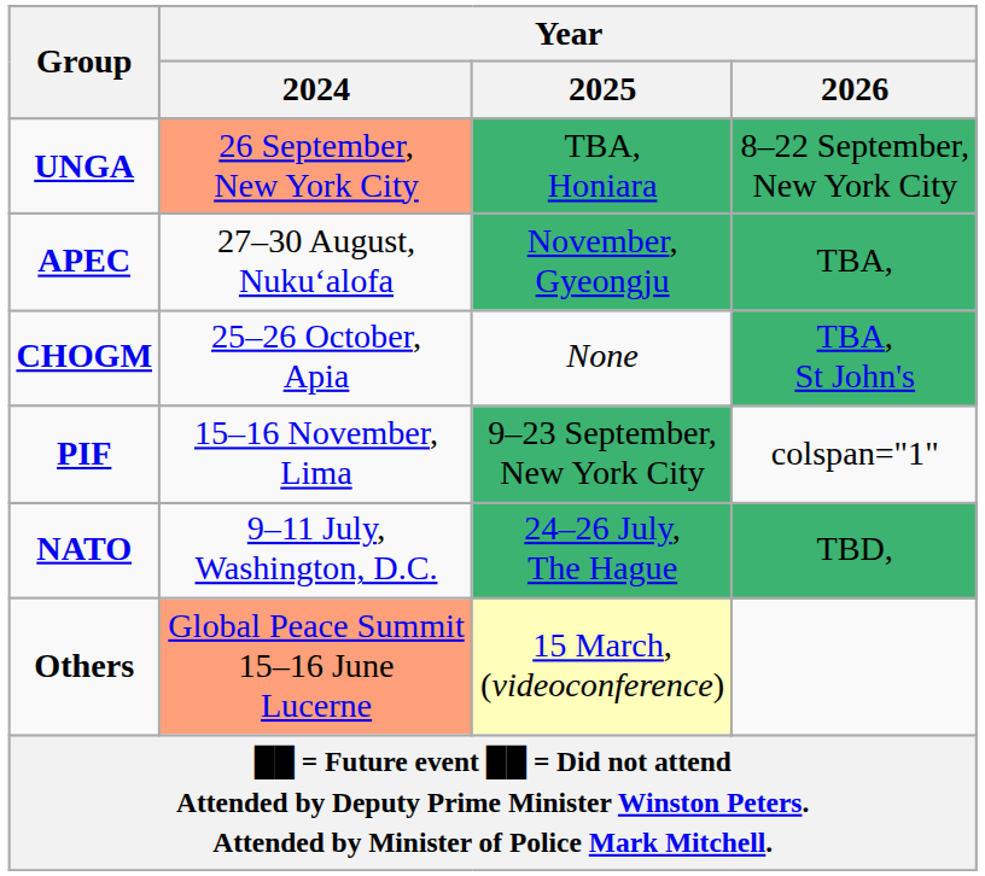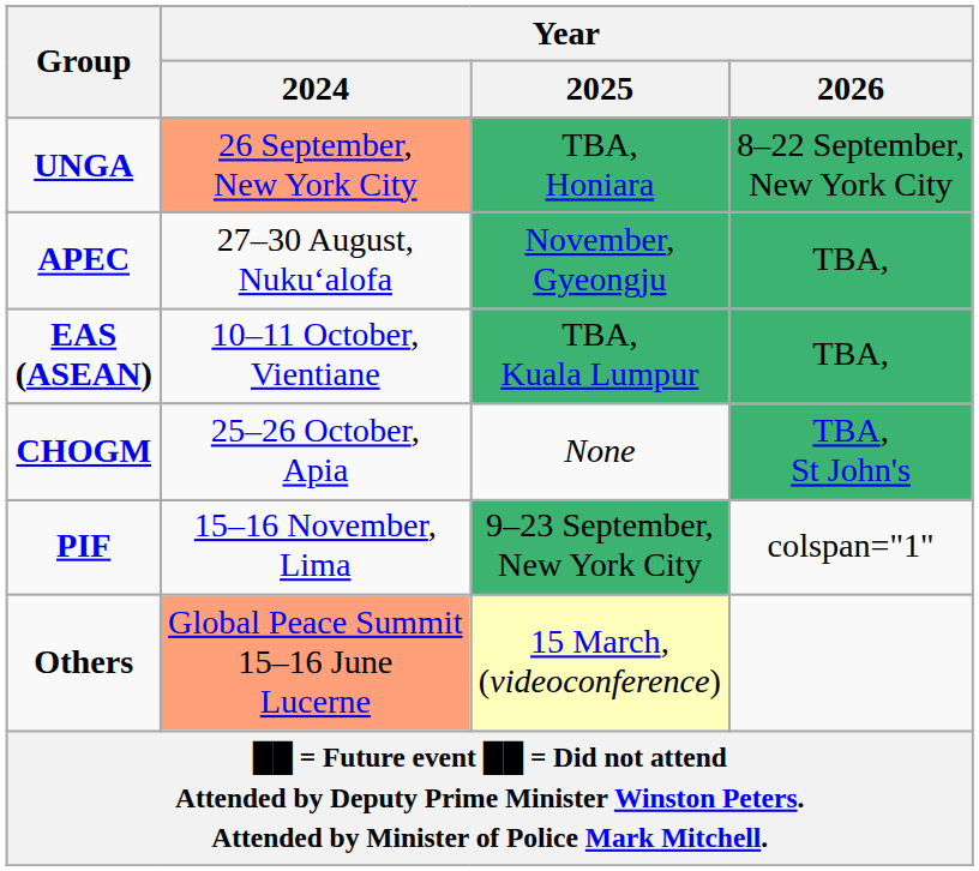+ row: EAS (ASEAN) | 10–11 October, Vientiane | TBA, Kuala Lumpur | TBA,
- row: NATO | 9–11 July, Washington, D.C. | 24–26 July, The Hague | TBD,
